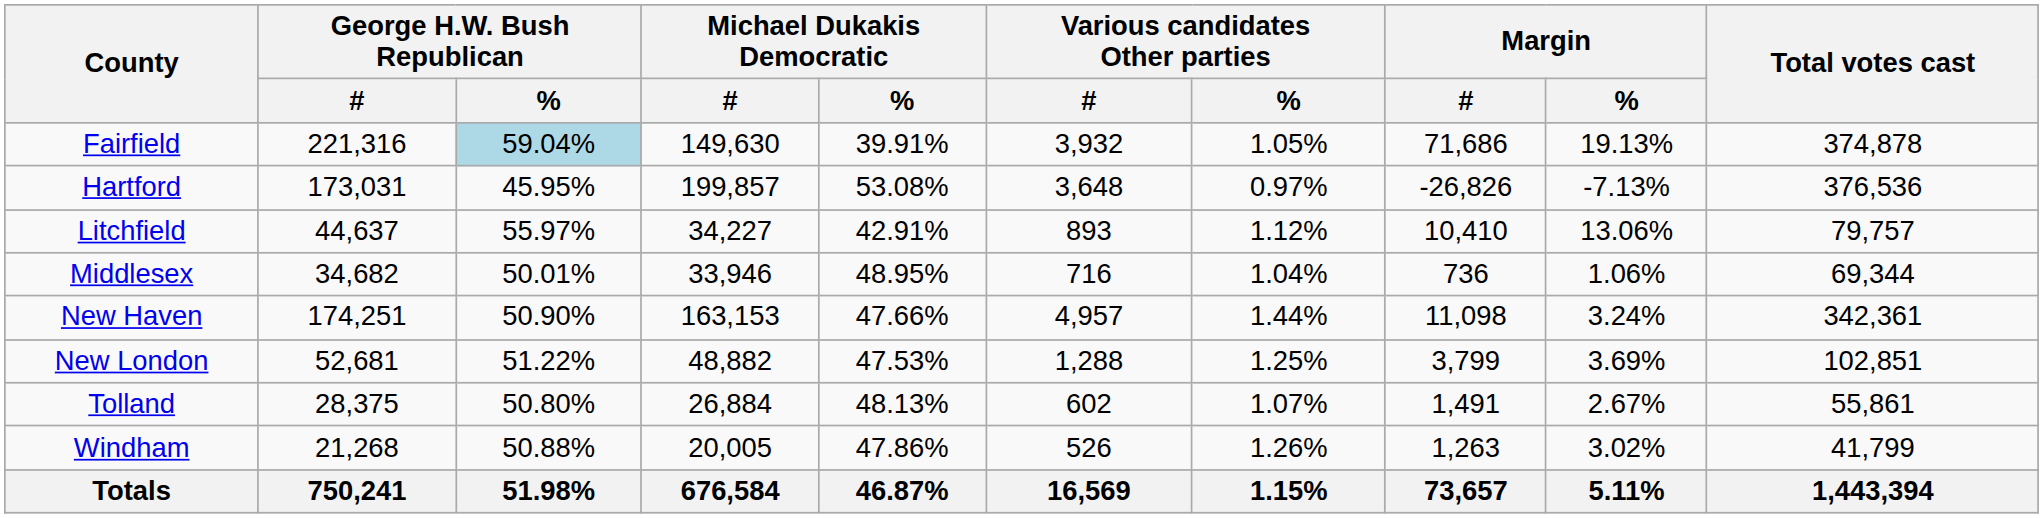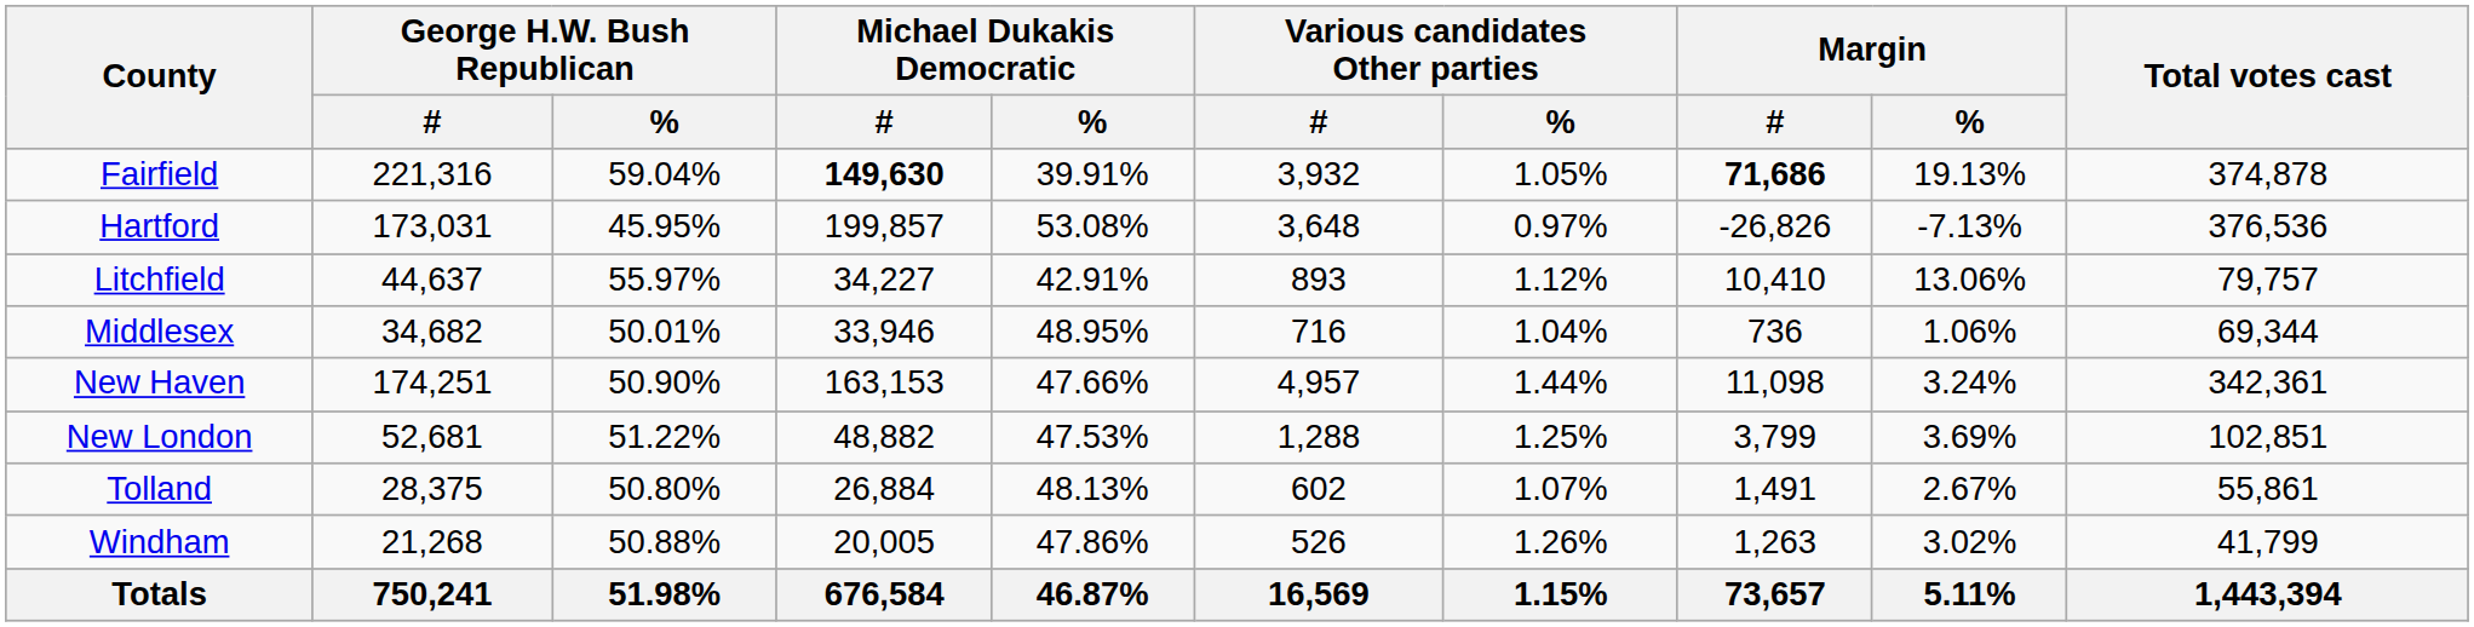Fairfield | George H.W. Bush Republican / %: lightblue background -> no background
Fairfield | Michael Dukakis Democratic / #: normal -> bold
Fairfield | Margin / #: normal -> bold
